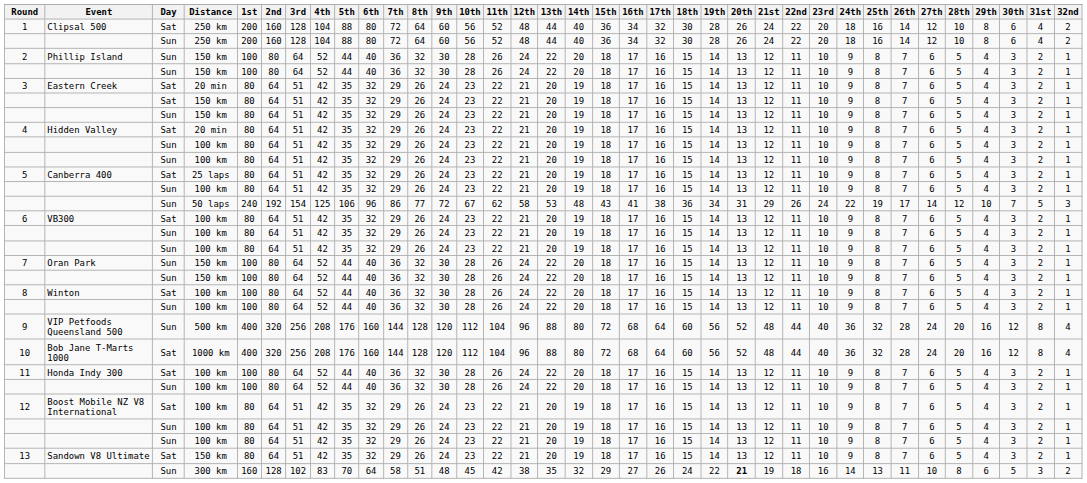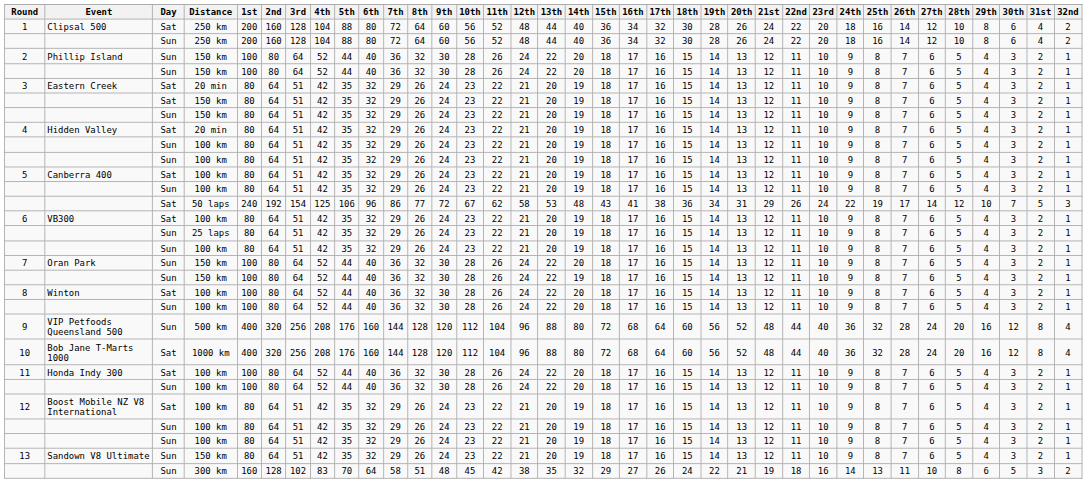row 12 | Distance: 25 laps -> 100 km
row 14 | Day: Sun -> Sat
row 16 | Distance: 100 km -> 25 laps
row 19 | 14th: 20 -> 19
row 29 | Day: Sat -> Sun
row 30 | 20th: bold -> normal
